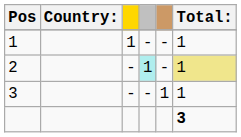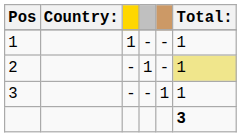2 | column 4: paleturquoise background -> no background
